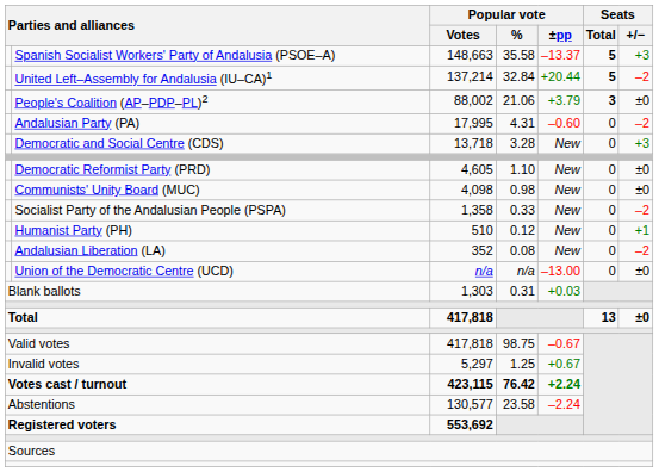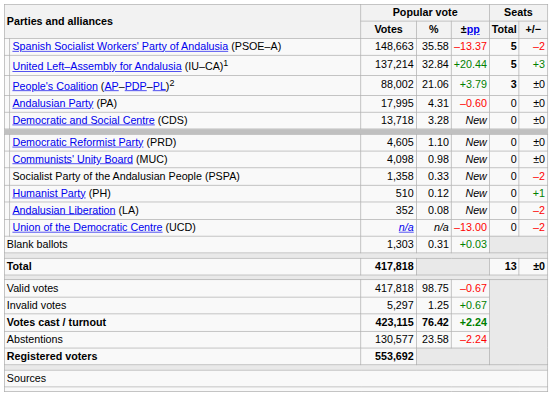Spanish Socialist Workers' Party of Andalusia (PSOE–A) | Seats / +/−: +3 -> –2
United Left–Assembly for Andalusia (IU–CA)1 | Seats / +/−: –2 -> +3
Andalusian Party (PA) | Seats / +/−: –2 -> ±0
Democratic and Social Centre (CDS) | Seats / +/−: +3 -> ±0
Union of the Democratic Centre (UCD) | Seats / +/−: ±0 -> –2
